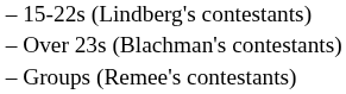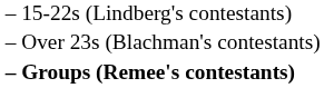row 3 | column 1: normal -> bold
